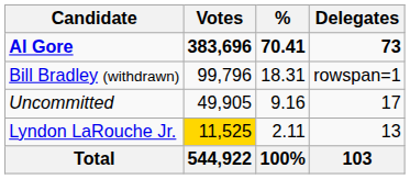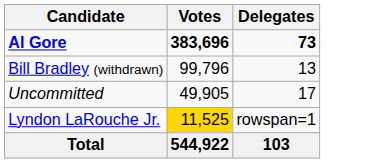- column: % | 70.41 | 18.31 | 9.16 | 2.11 | 100%
Bill Bradley (withdrawn) | Delegates: rowspan=1 -> 13
Lyndon LaRouche Jr. | Delegates: 13 -> rowspan=1
